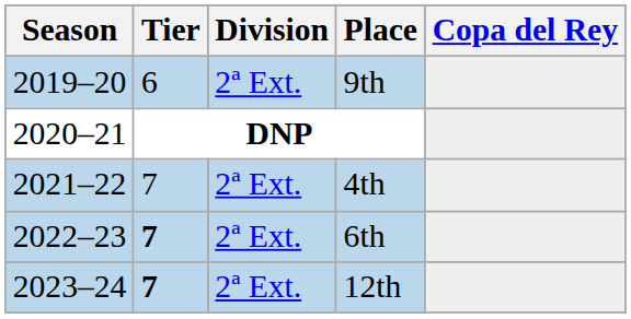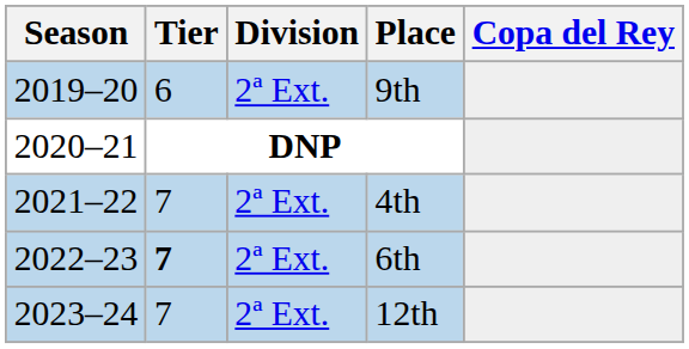12th | Tier: bold -> normal
